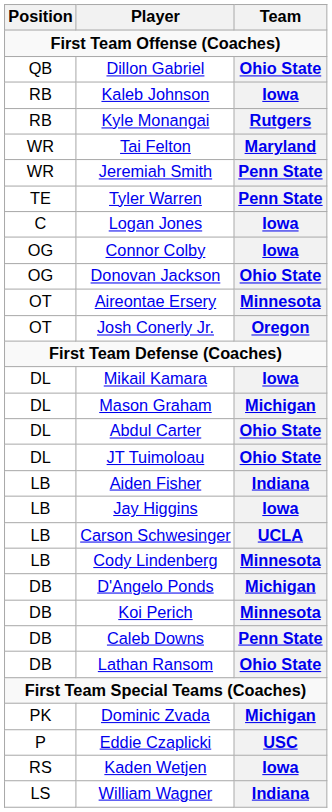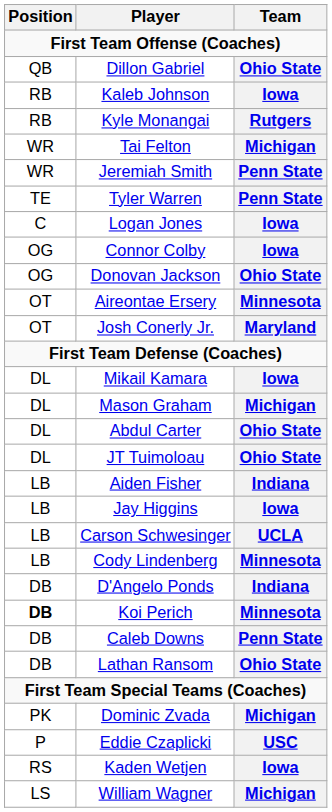Tai Felton | Team: Maryland -> Michigan
Josh Conerly Jr. | Team: Oregon -> Maryland
D'Angelo Ponds | Team: Michigan -> Indiana
Koi Perich | Position: normal -> bold
William Wagner | Team: Indiana -> Michigan
